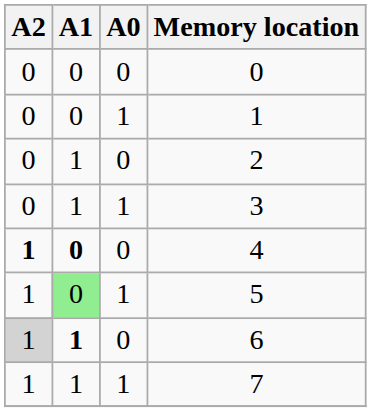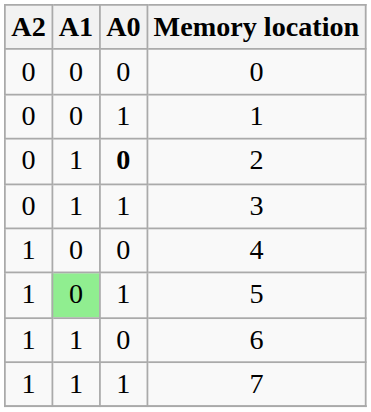2 | A0: normal -> bold
4 | A2: bold -> normal
4 | A1: bold -> normal
6 | A2: lightgrey background -> no background
6 | A1: bold -> normal
